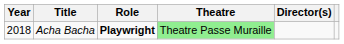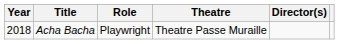Acha Bacha | Role: bold -> normal
Acha Bacha | Theatre: lightgreen background -> no background
